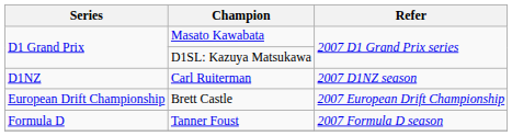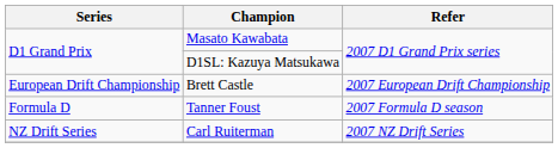- row: D1NZ | Carl Ruiterman | 2007 D1NZ season
+ row: NZ Drift Series | Carl Ruiterman | 2007 NZ Drift Series
